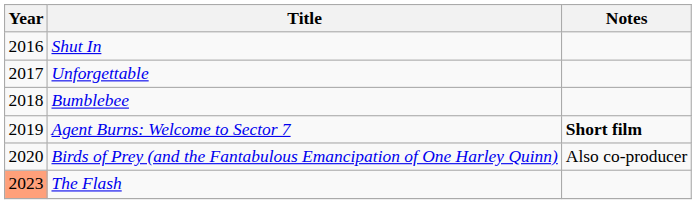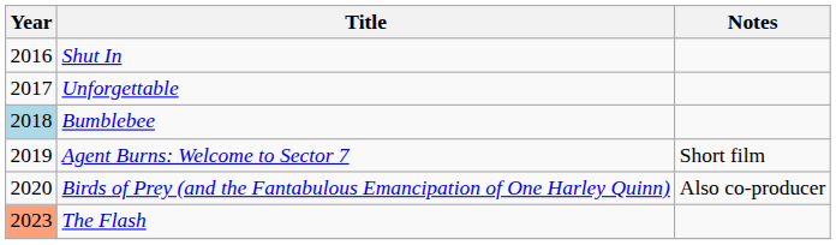Bumblebee | Year: no background -> lightblue background
Agent Burns: Welcome to Sector 7 | Notes: bold -> normal
